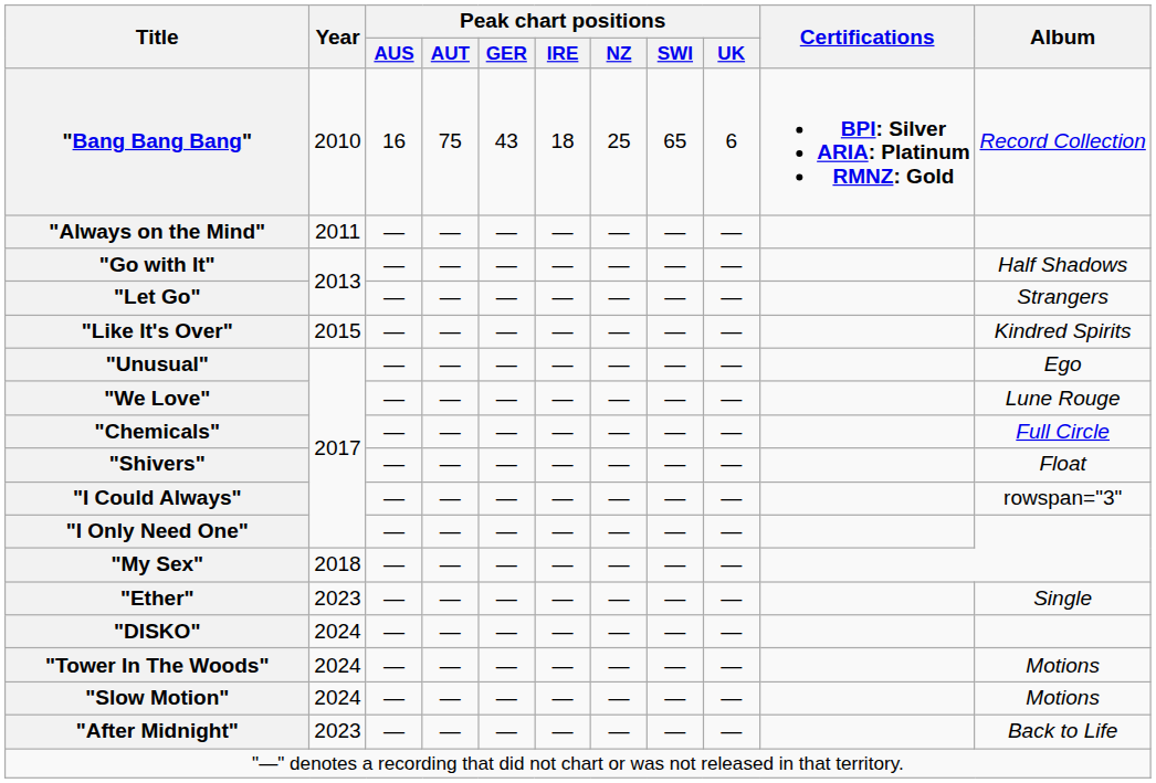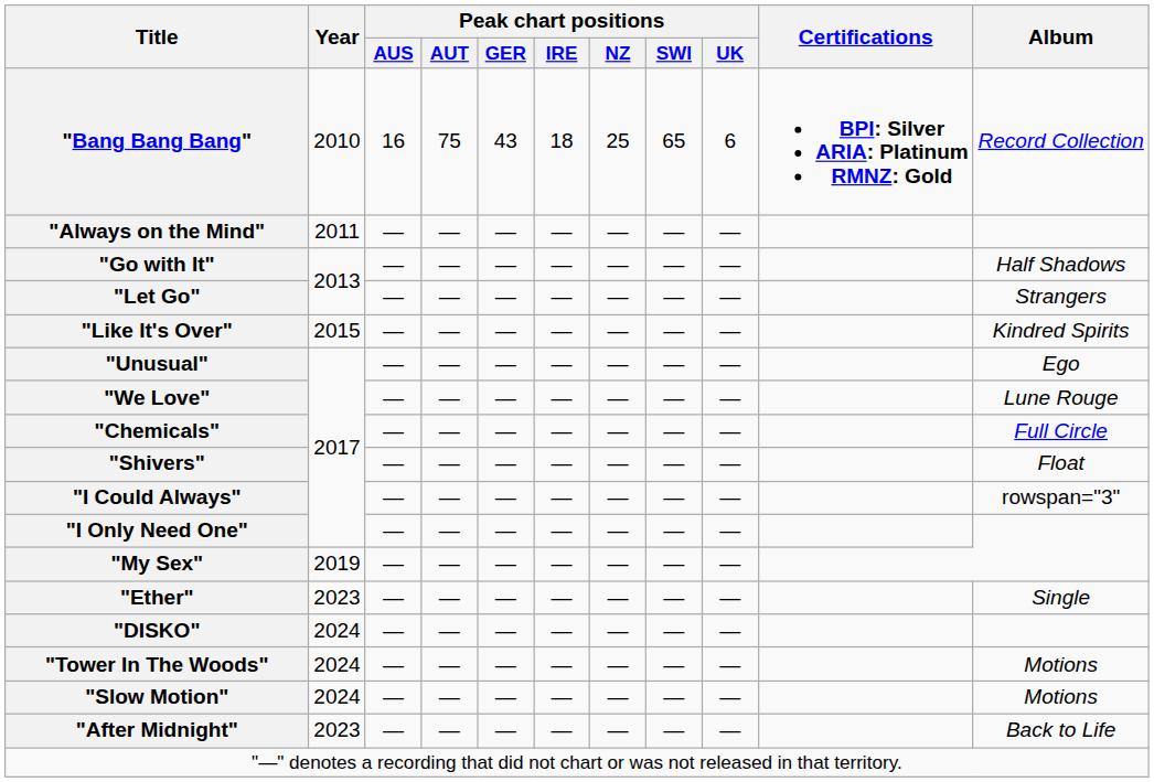"My Sex" | Year: 2018 -> 2019
